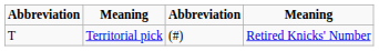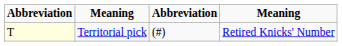Territorial pick | column 1: no background -> lightyellow background
